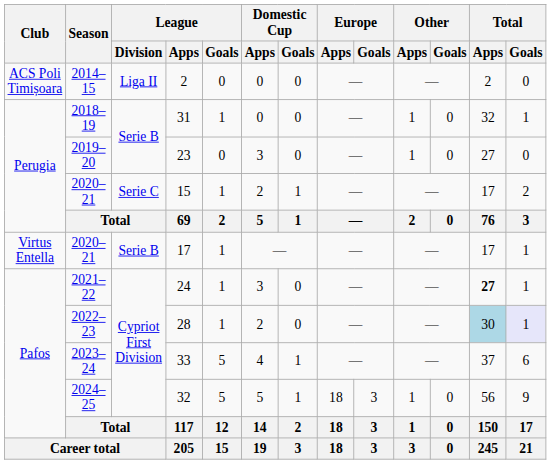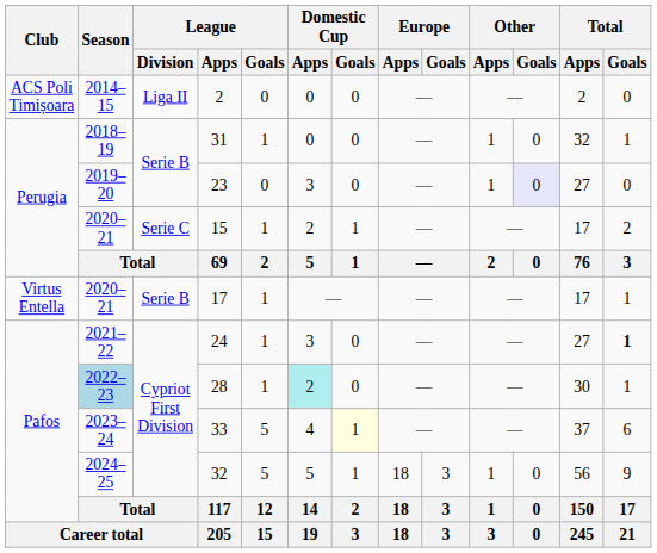23 | Other / Goals: no background -> lavender background
24 | Total / Apps: bold -> normal
24 | Total / Goals: normal -> bold
28 | Season: no background -> lightblue background
28 | Domestic Cup / Apps: no background -> paleturquoise background
28 | Total / Apps: lightblue background -> no background
28 | Total / Goals: lavender background -> no background
33 | Domestic Cup / Goals: no background -> lightyellow background
